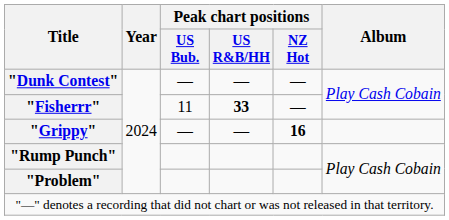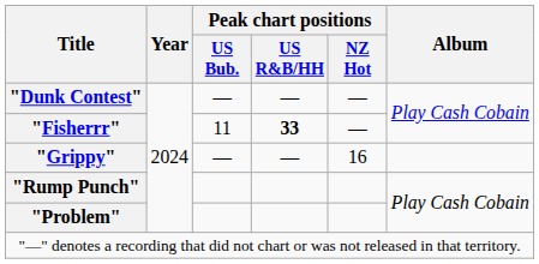"Grippy" | Peak chart positions / NZ Hot: bold -> normal
